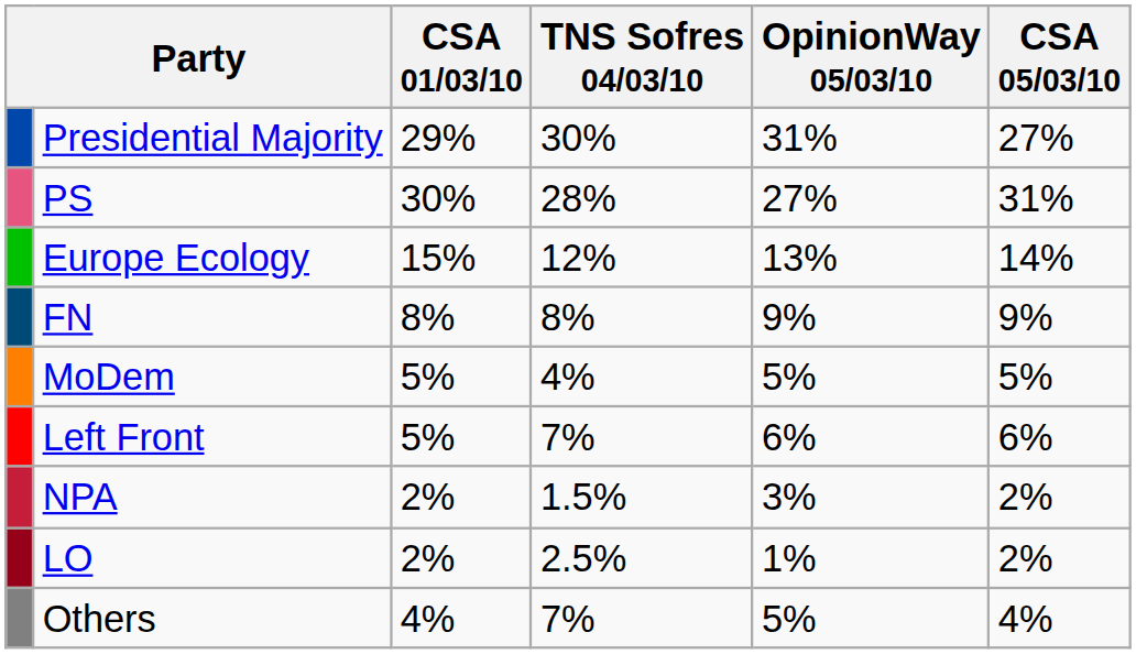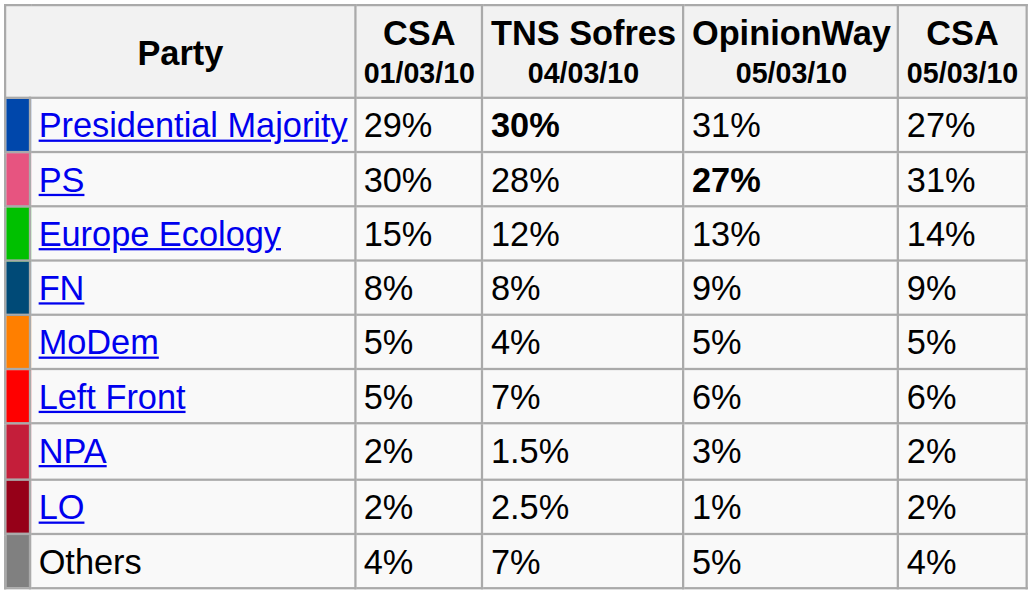Presidential Majority | TNS Sofres 04/03/10: normal -> bold
PS | OpinionWay 05/03/10: normal -> bold
